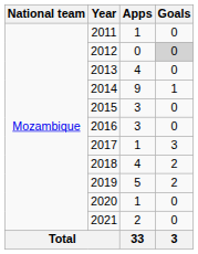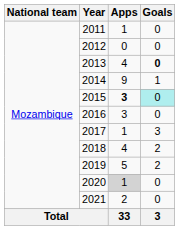2012 | Goals: lightgrey background -> no background
2013 | Goals: normal -> bold
2015 | Apps: normal -> bold
2015 | Goals: no background -> paleturquoise background
2020 | Apps: no background -> lightgrey background
